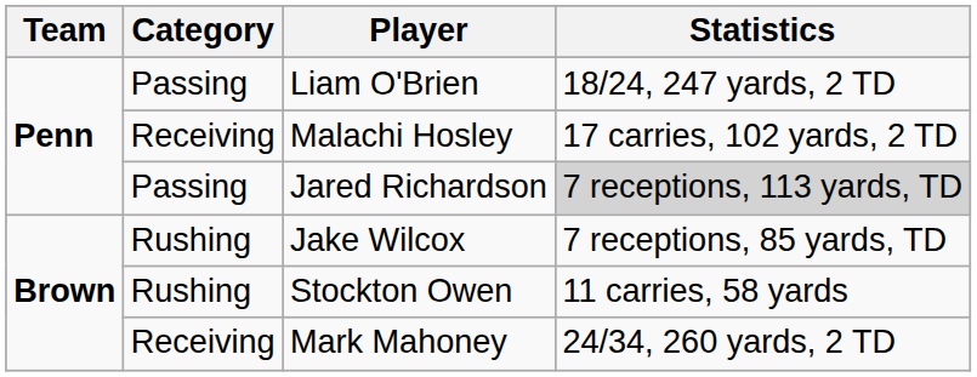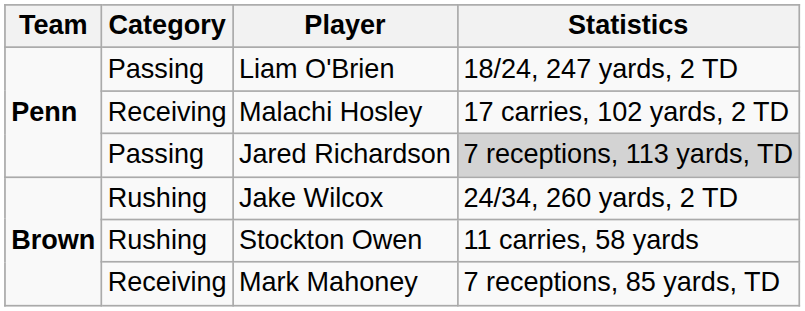Jake Wilcox | Statistics: 7 receptions, 85 yards, TD -> 24/34, 260 yards, 2 TD
Mark Mahoney | Statistics: 24/34, 260 yards, 2 TD -> 7 receptions, 85 yards, TD
